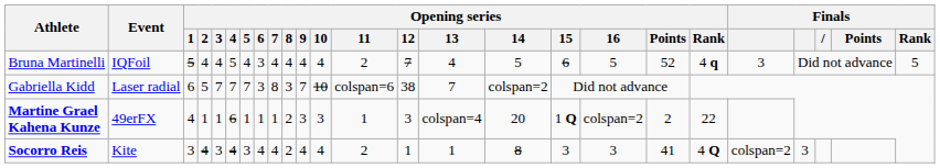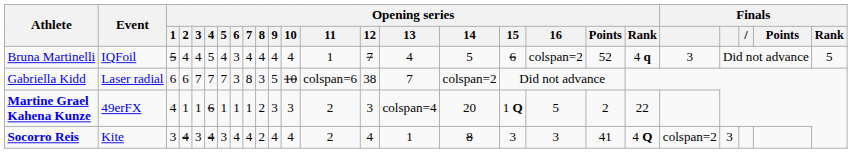Bruna Martinelli | Opening series / 11: 2 -> 1
Bruna Martinelli | Opening series / 16: 5 -> colspan=2
Gabriella Kidd | Opening series / 2: 5 -> 6
Gabriella Kidd | Opening series / 9: 7 -> 5
Martine Grael Kahena Kunze | Opening series / 11: 1 -> 2
Martine Grael Kahena Kunze | Opening series / 16: colspan=2 -> 5
Socorro Reis | Opening series / 12: 1 -> 4
